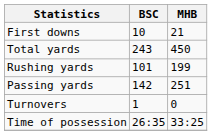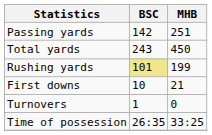rows swapped: First downs <-> Passing yards
Rushing yards | BSC: no background -> khaki background
